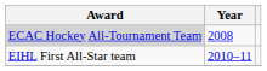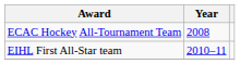row 2 | Award: lightgrey background -> no background
